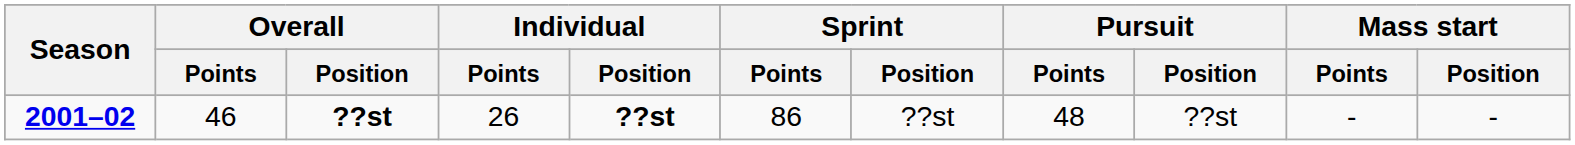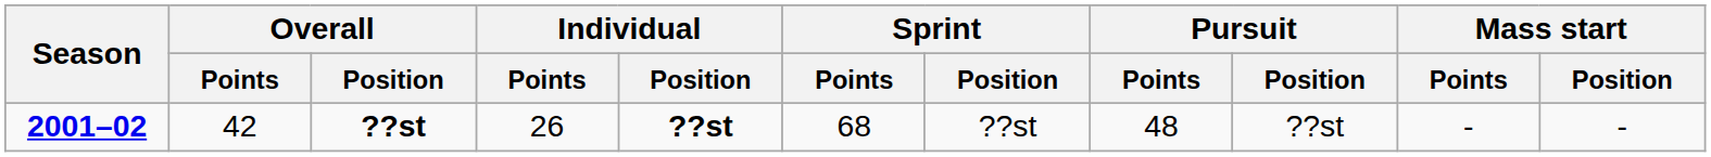row 3 | Overall / Points: 46 -> 42
row 3 | Sprint / Points: 86 -> 68
